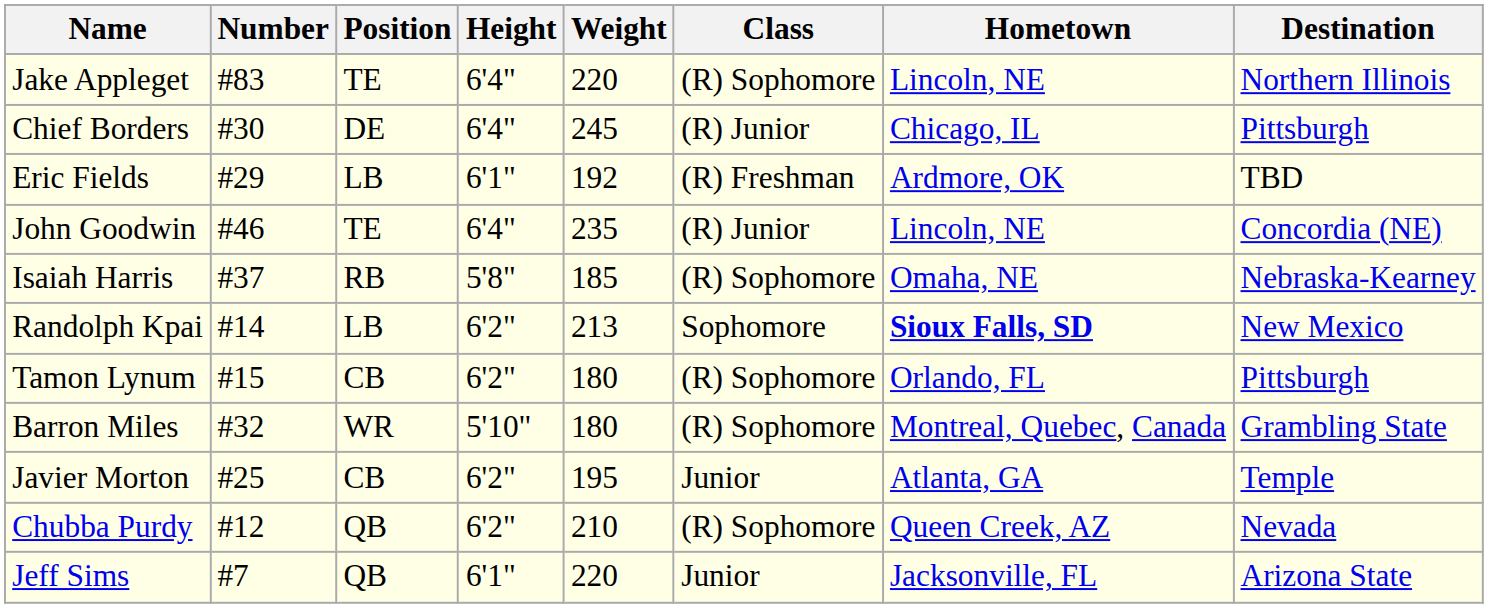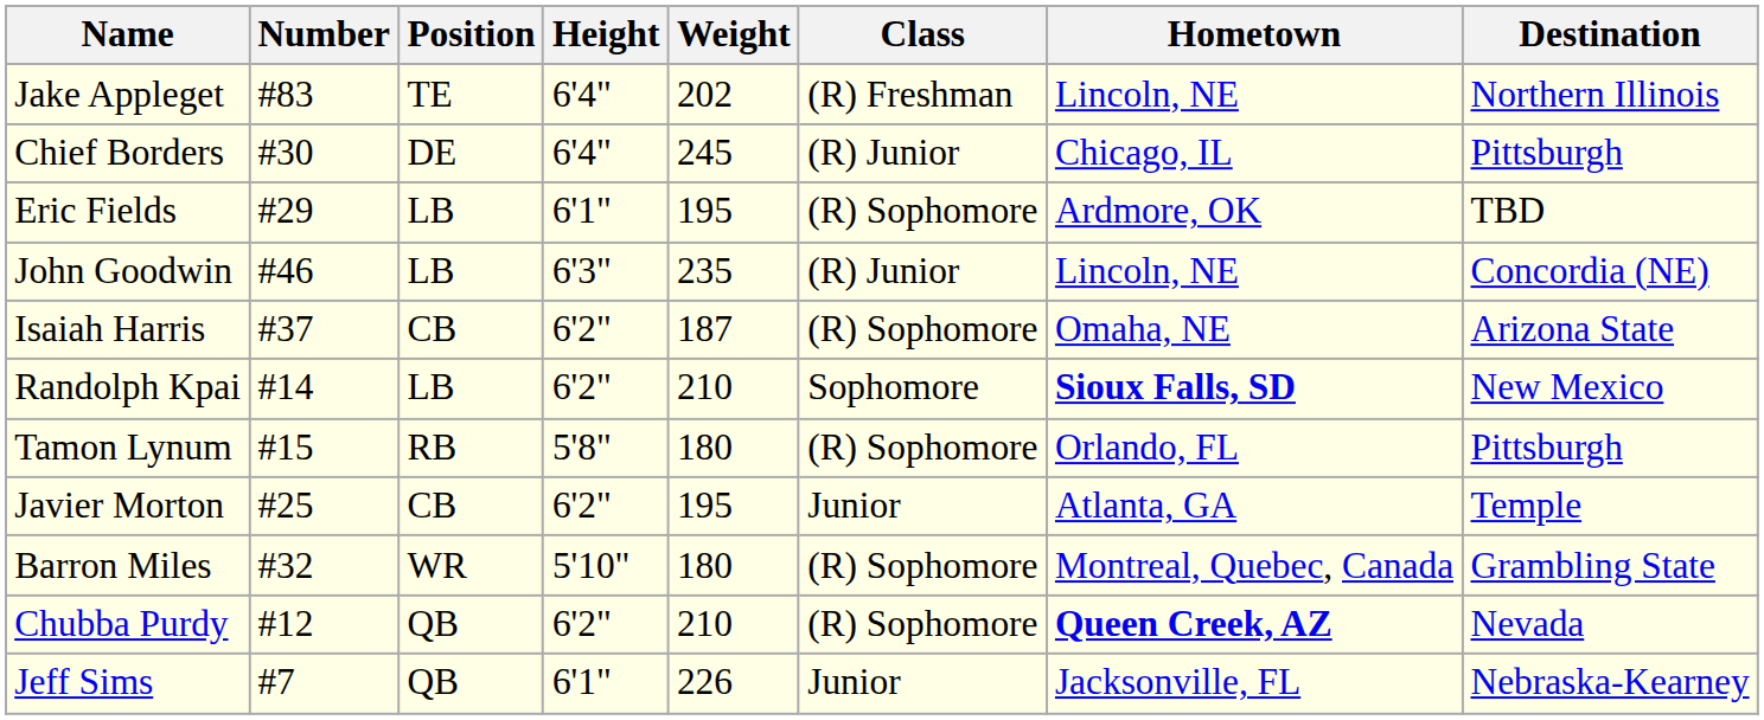Jake Appleget | Weight: 220 -> 202
Jake Appleget | Class: (R) Sophomore -> (R) Freshman
Eric Fields | Weight: 192 -> 195
Eric Fields | Class: (R) Freshman -> (R) Sophomore
John Goodwin | Position: TE -> LB
John Goodwin | Height: 6'4" -> 6'3"
Isaiah Harris | Position: RB -> CB
Isaiah Harris | Height: 5'8" -> 6'2"
Isaiah Harris | Weight: 185 -> 187
Isaiah Harris | Destination: Nebraska-Kearney -> Arizona State
Randolph Kpai | Weight: 213 -> 210
Tamon Lynum | Position: CB -> RB
Tamon Lynum | Height: 6'2" -> 5'8"
rows swapped: Barron Miles <-> Javier Morton
Chubba Purdy | Hometown: normal -> bold
Jeff Sims | Weight: 220 -> 226
Jeff Sims | Destination: Arizona State -> Nebraska-Kearney
